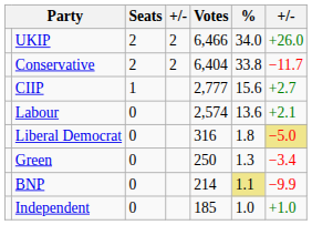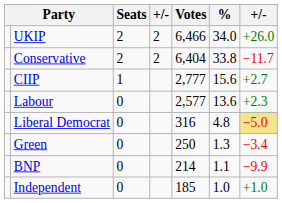Labour | Votes: 2,574 -> 2,577
Labour | column 7: +2.1 -> +2.3
Liberal Democrat | %: 1.8 -> 4.8
BNP | %: khaki background -> no background
